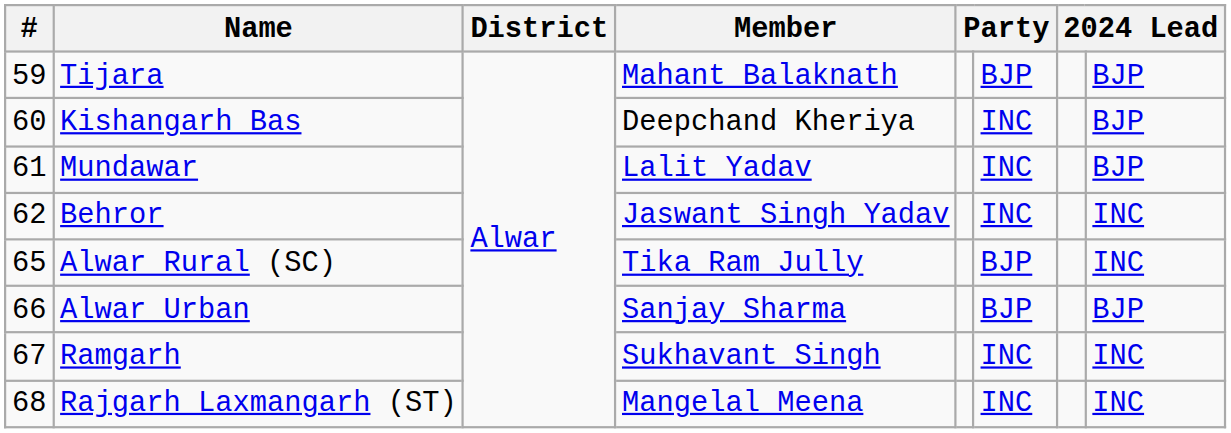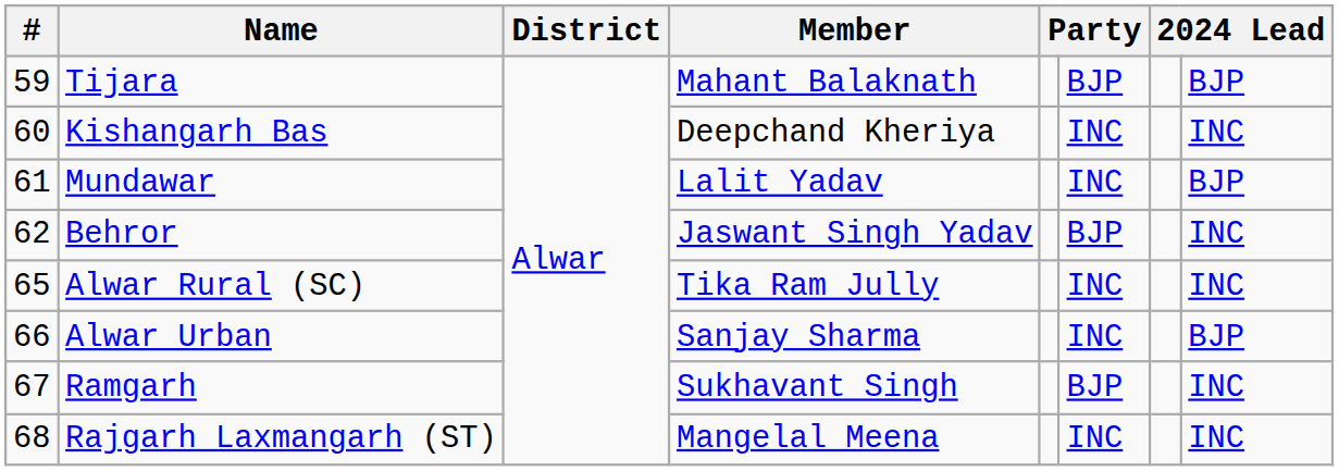Kishangarh Bas | column 8: BJP -> INC
Behror | column 6: INC -> BJP
Alwar Rural (SC) | column 6: BJP -> INC
Alwar Urban | column 6: BJP -> INC
Ramgarh | column 6: INC -> BJP
